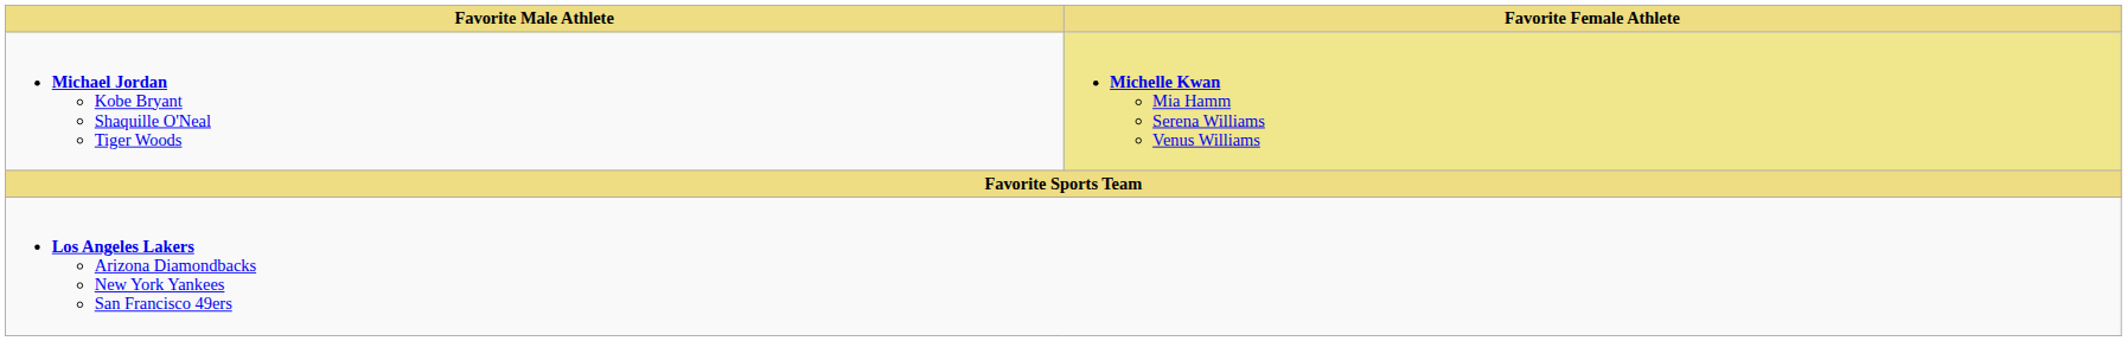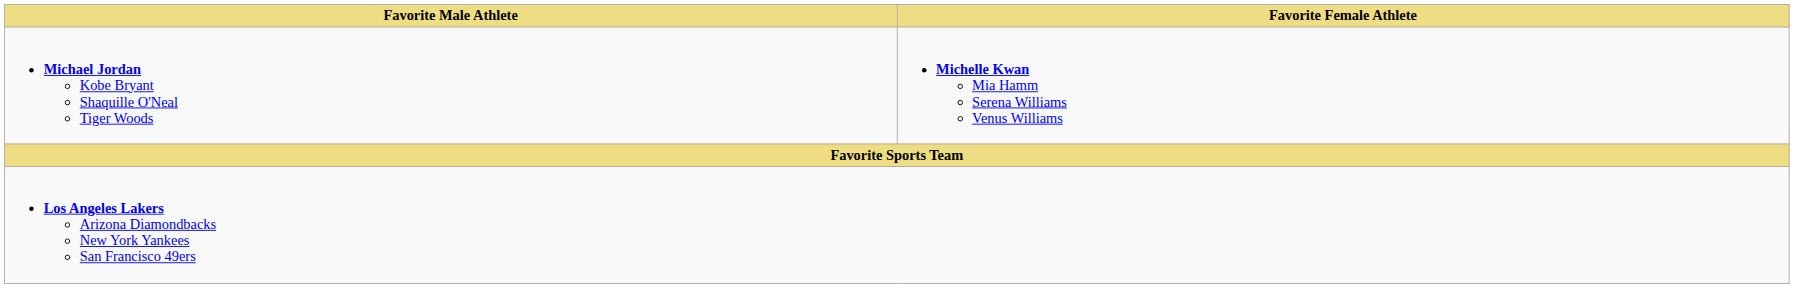Michael Jordan Kobe Bryant Shaquille O'Neal Tiger Woods | Favorite Female Athlete: khaki background -> no background
